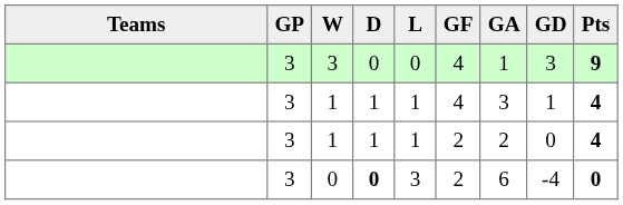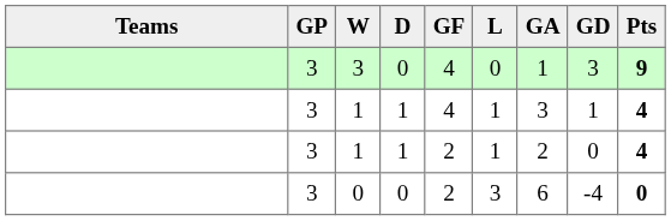columns swapped: L <-> GF
row 5 | D: bold -> normal
